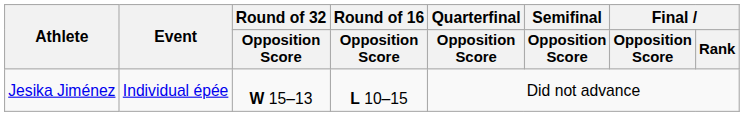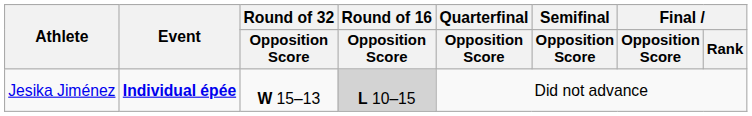Jesika Jiménez | Event: normal -> bold
Jesika Jiménez | Round of 16 / Opposition Score: no background -> lightgrey background
